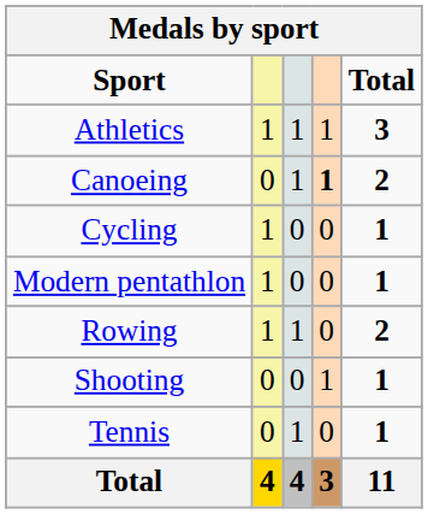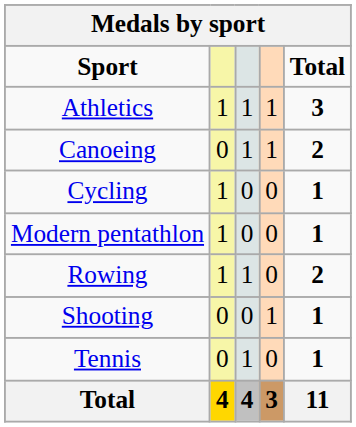Canoeing | column 4: bold -> normal
